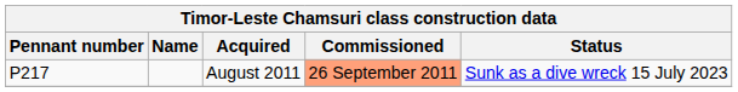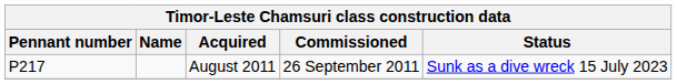August 2011 | Commissioned: lightsalmon background -> no background
